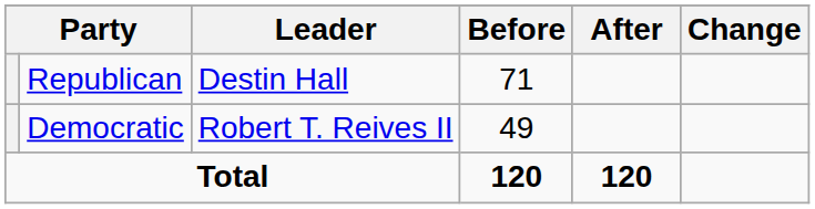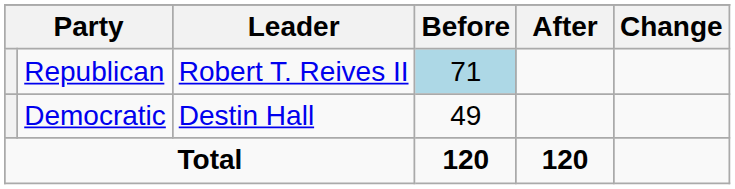Republican | Leader: Destin Hall -> Robert T. Reives II
Republican | Before: no background -> lightblue background
Democratic | Leader: Robert T. Reives II -> Destin Hall
